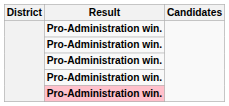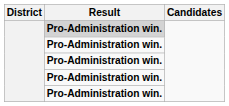row 2 | Result: no background -> lightgrey background
row 6 | Result: pink background -> no background
